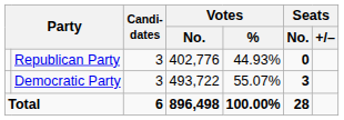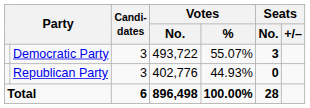rows swapped: Democratic Party <-> Republican Party
